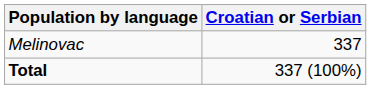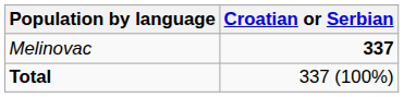Melinovac | Croatian or Serbian: normal -> bold
